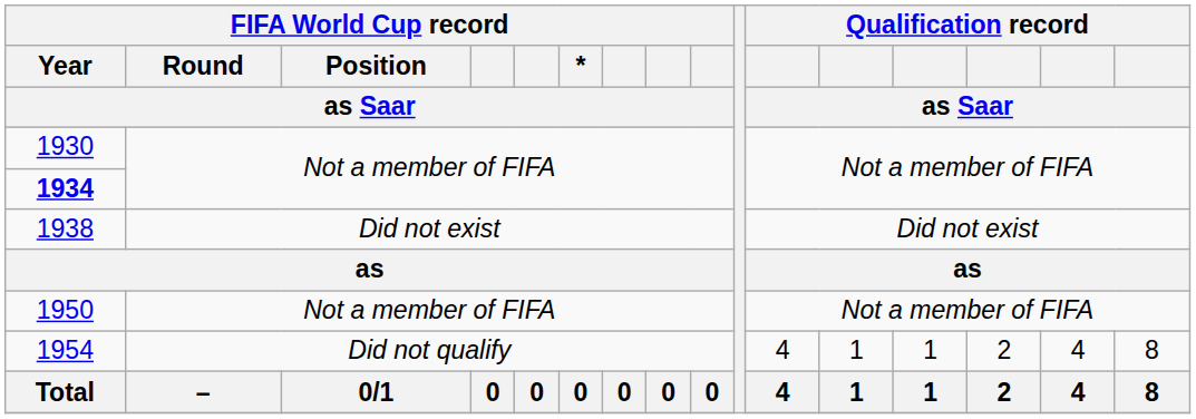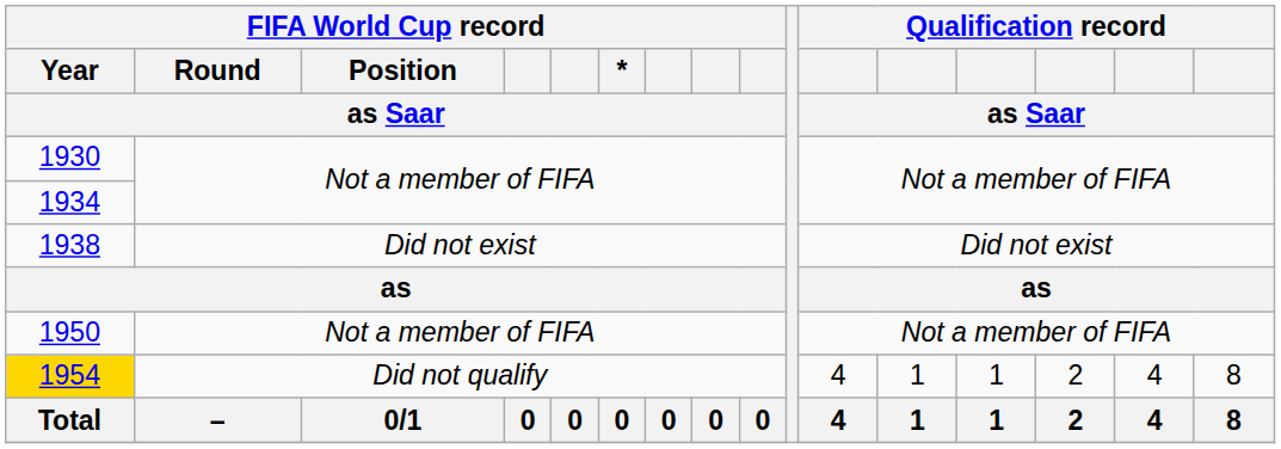1934 | FIFA World Cup record / Year / as Saar: bold -> normal
1954 | FIFA World Cup record / Year / as Saar: no background -> gold background
